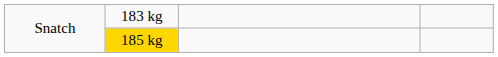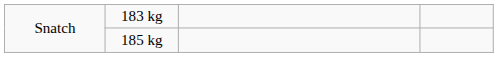Snatch / 185 kg | column 2: gold background -> no background
